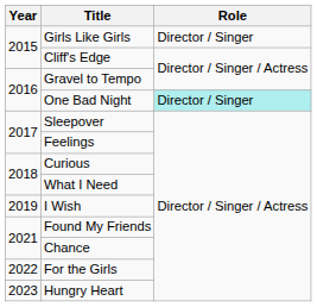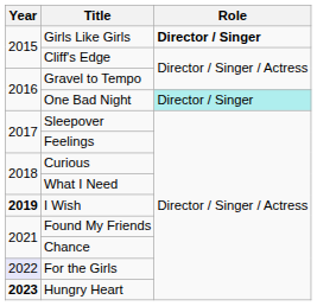Girls Like Girls | Role: normal -> bold
I Wish | Year: normal -> bold
For the Girls | Year: no background -> lavender background
Hungry Heart | Year: normal -> bold
